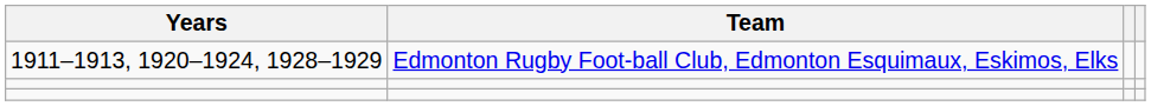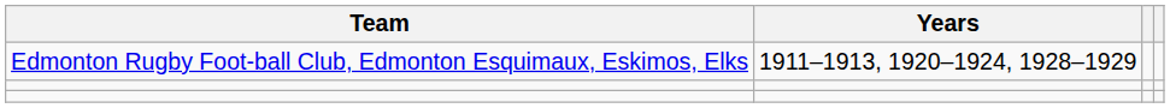columns swapped: Team <-> Years
